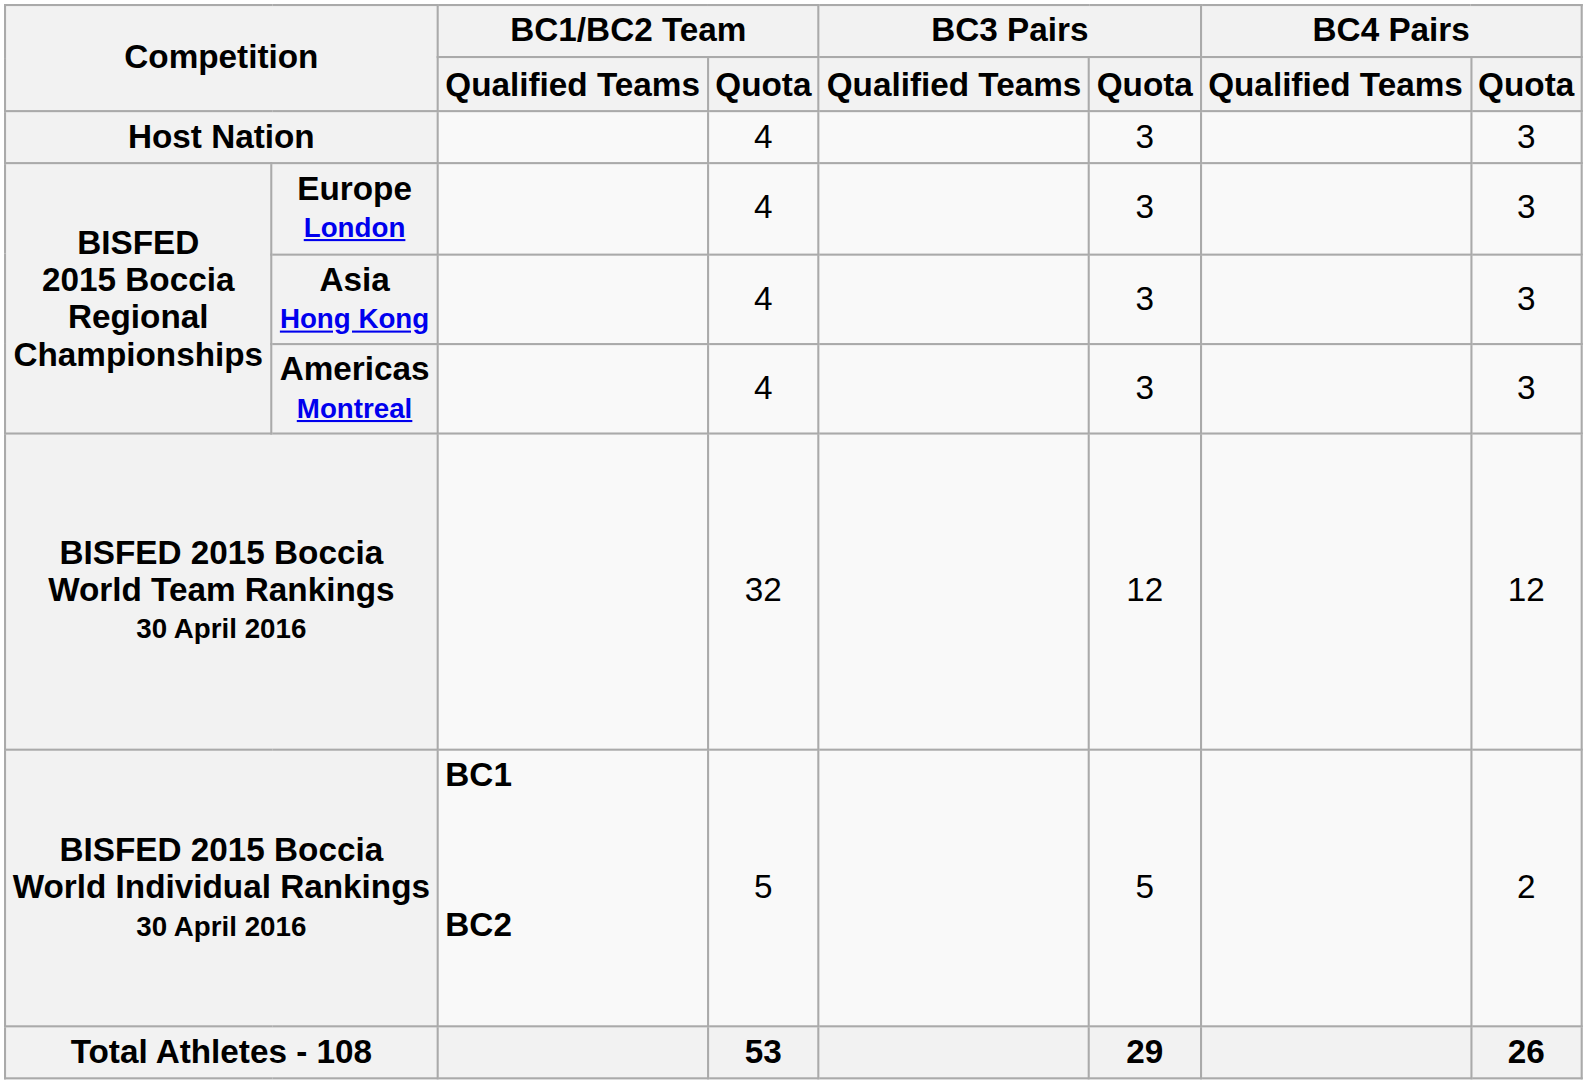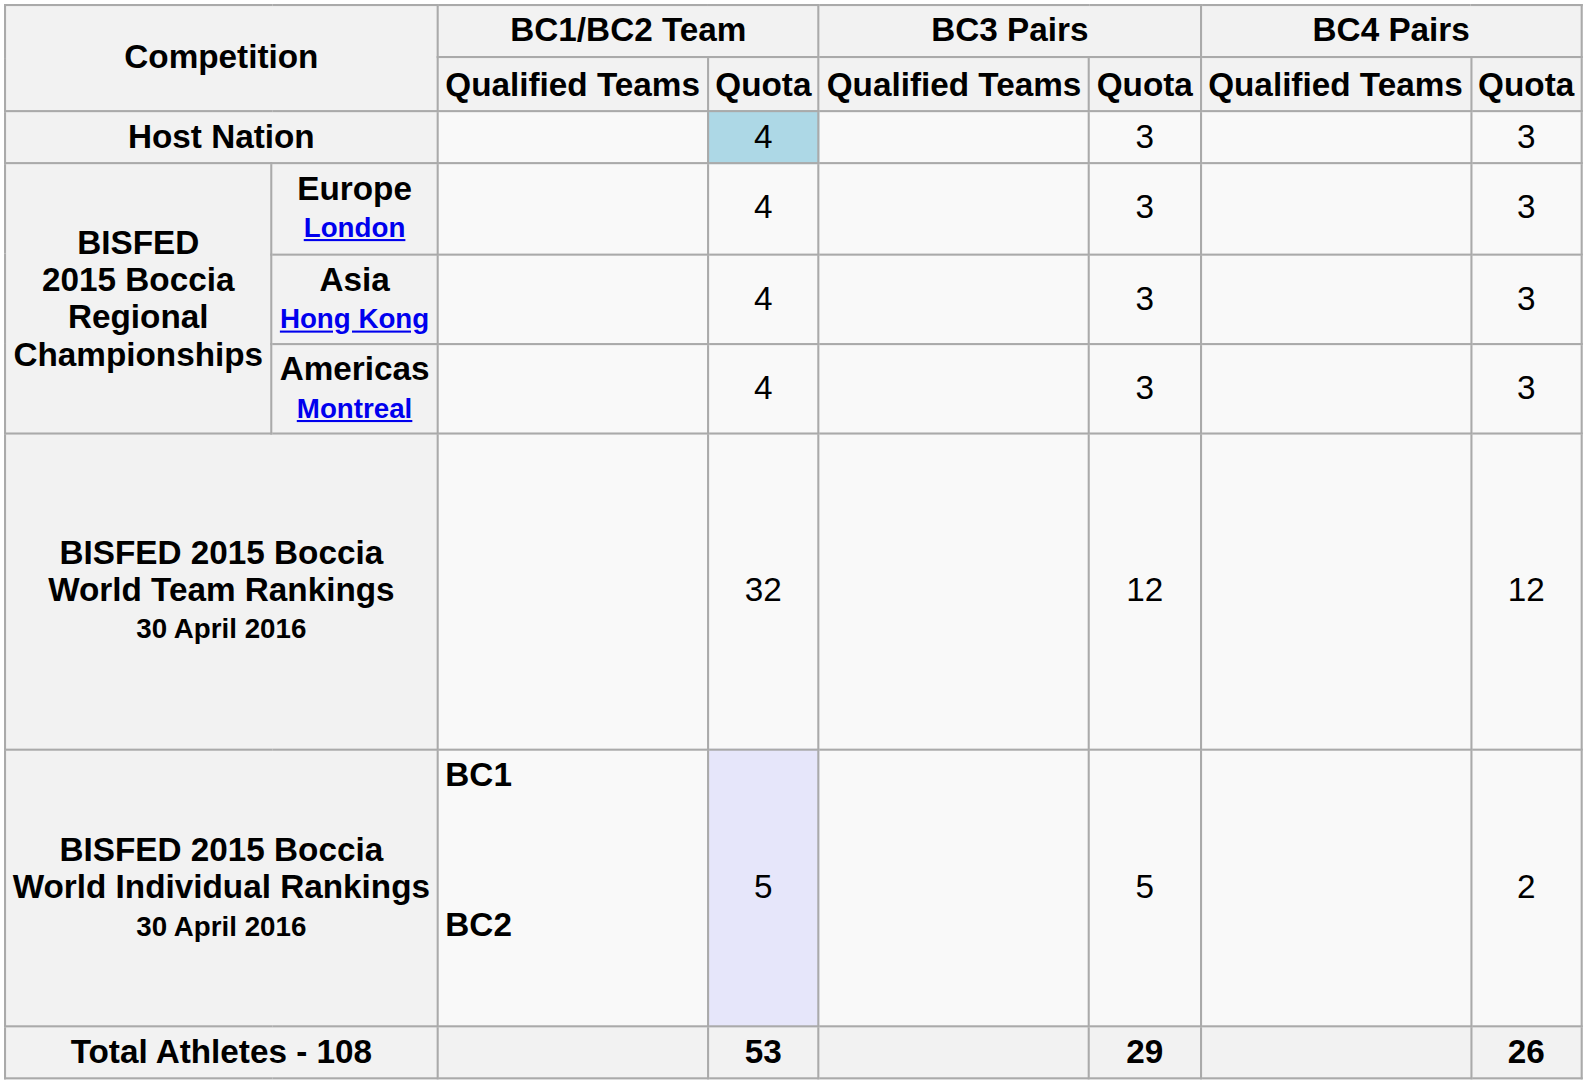Host Nation | BC1/BC2 Team / Quota: no background -> lightblue background
BISFED 2015 Boccia World Individual Rankings 30 April 2016 | BC1/BC2 Team / Quota: no background -> lavender background
